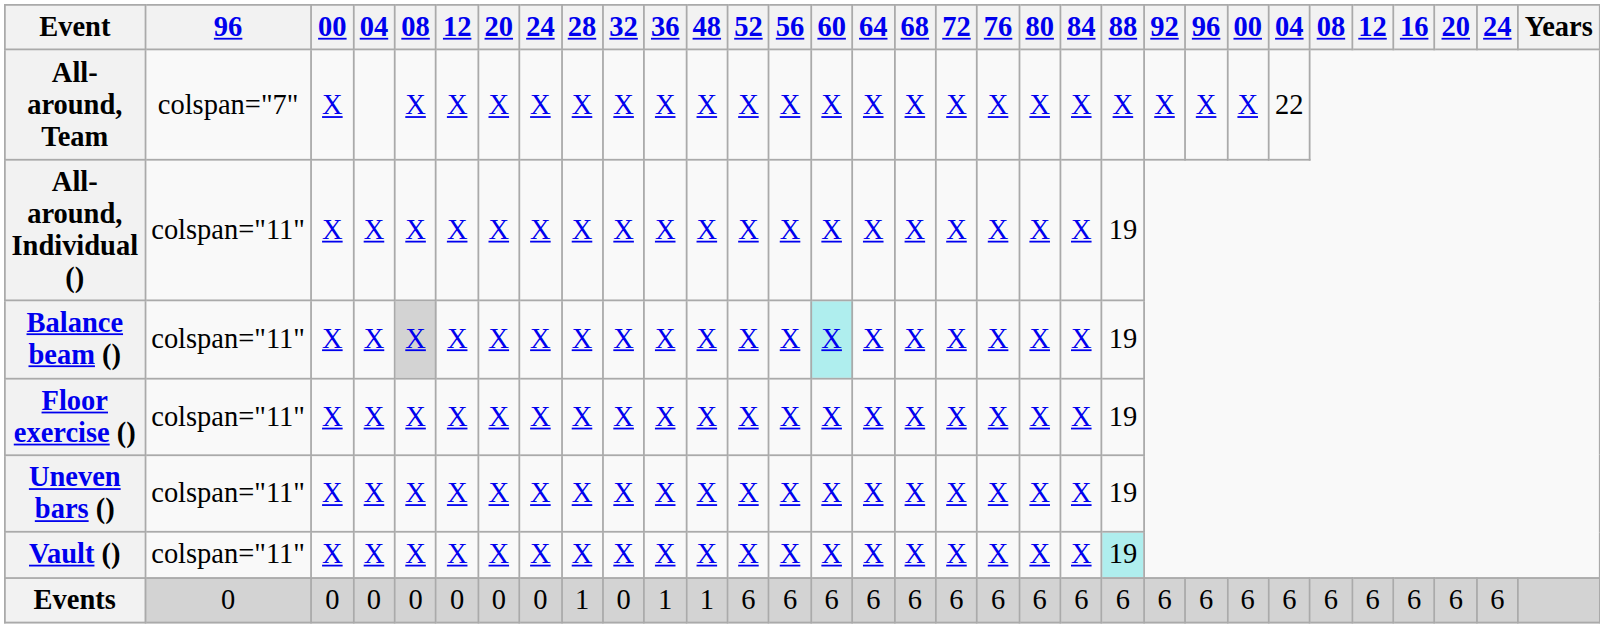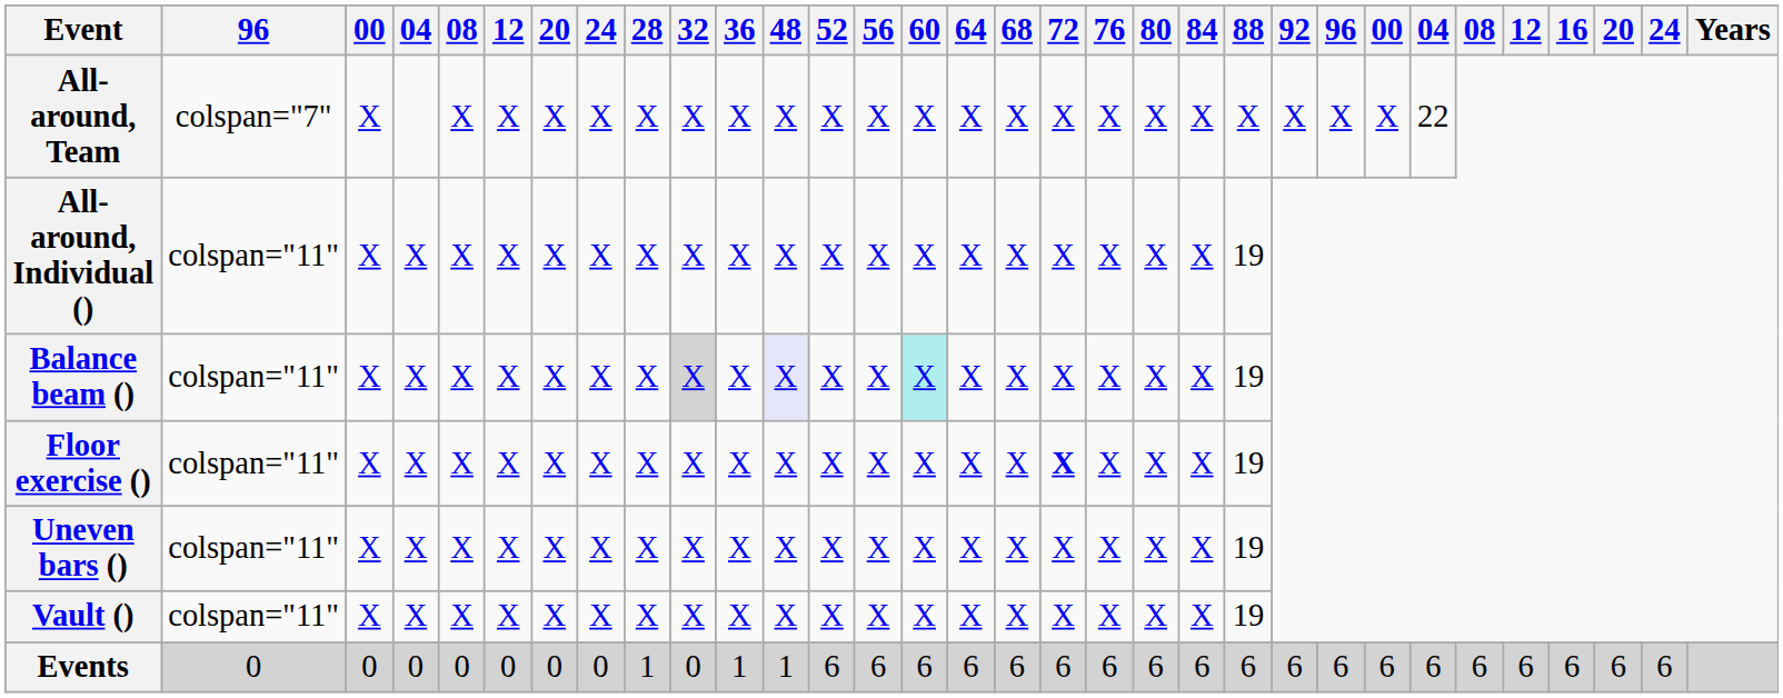Balance beam () | column 5: lightgrey background -> no background
Balance beam () | 32: no background -> lightgrey background
Balance beam () | 48: no background -> lavender background
Floor exercise () | 72: normal -> bold
Vault () | 88: paleturquoise background -> no background
